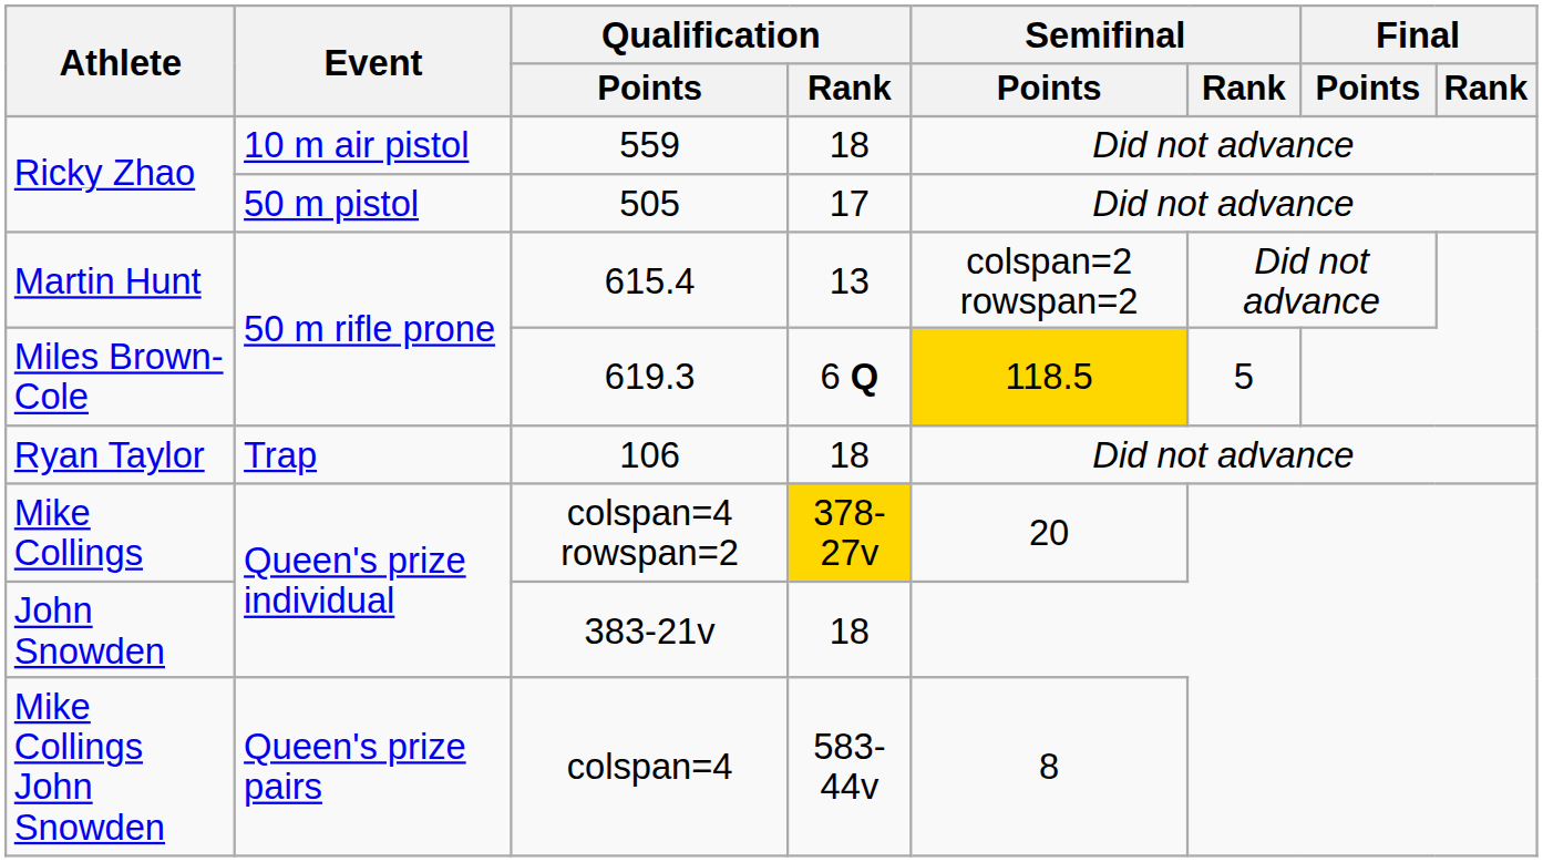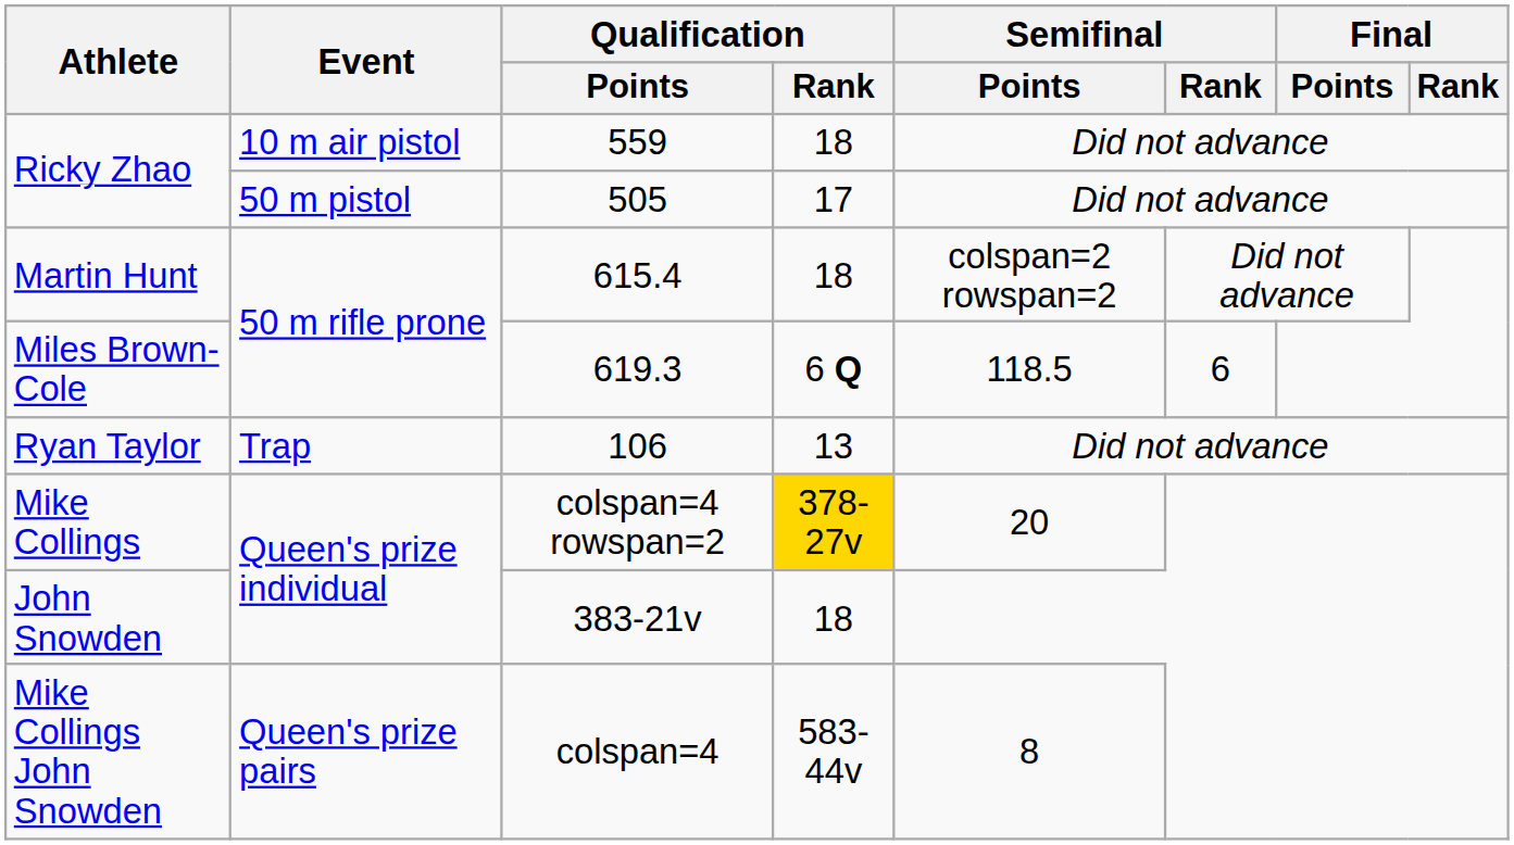615.4 | Qualification / Rank: 13 -> 18
619.3 | Semifinal / Points: gold background -> no background
619.3 | Semifinal / Rank: 5 -> 6
106 | Qualification / Rank: 18 -> 13
